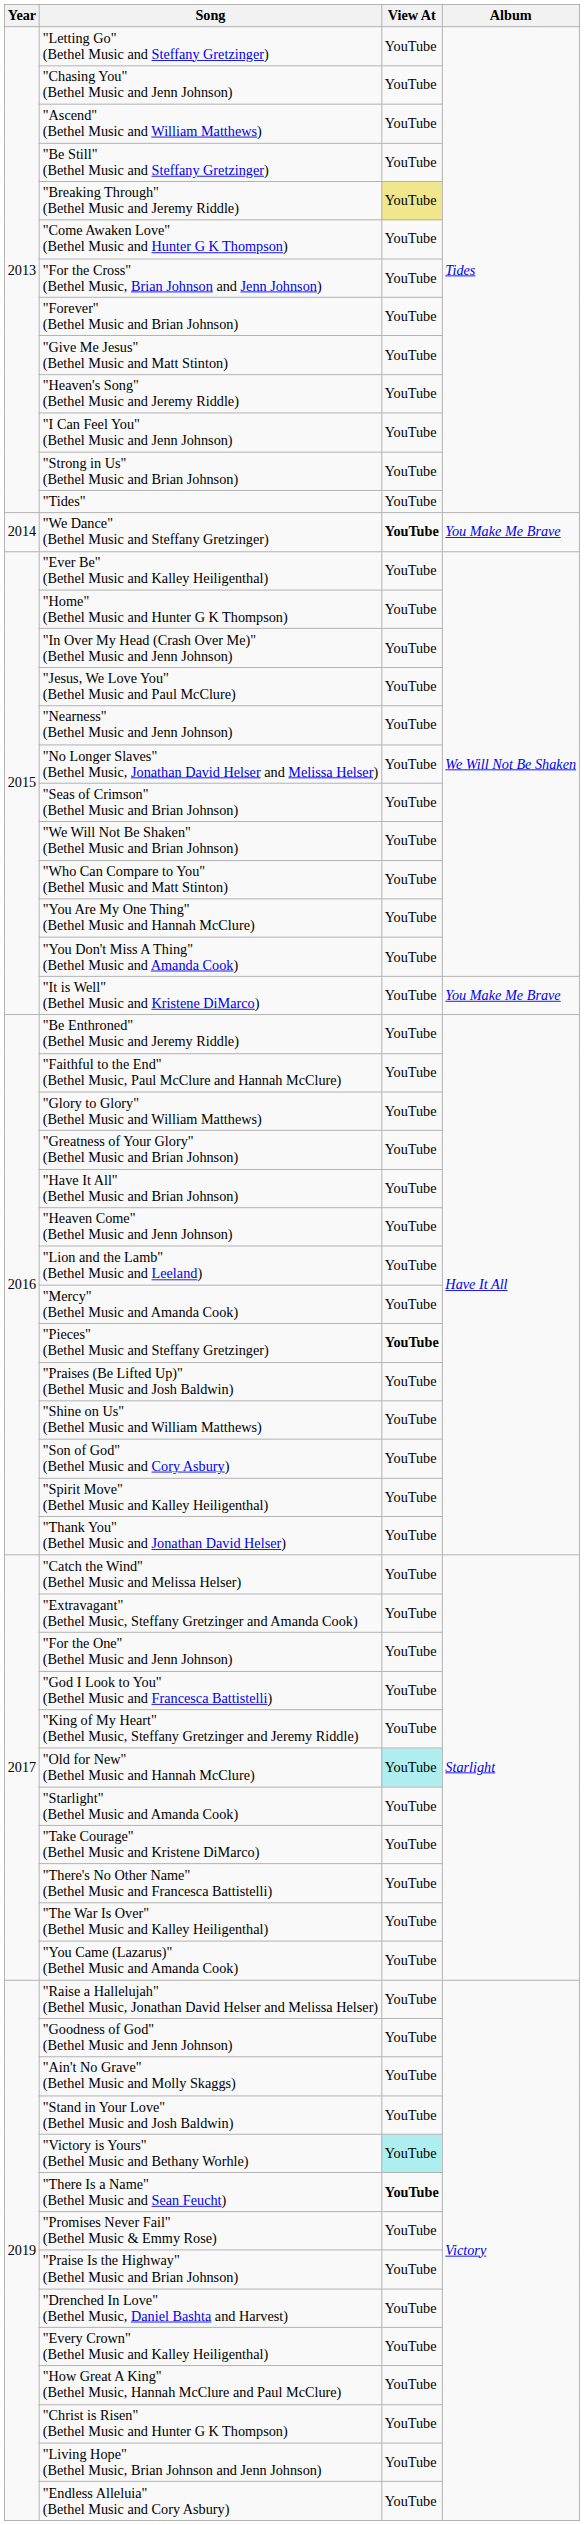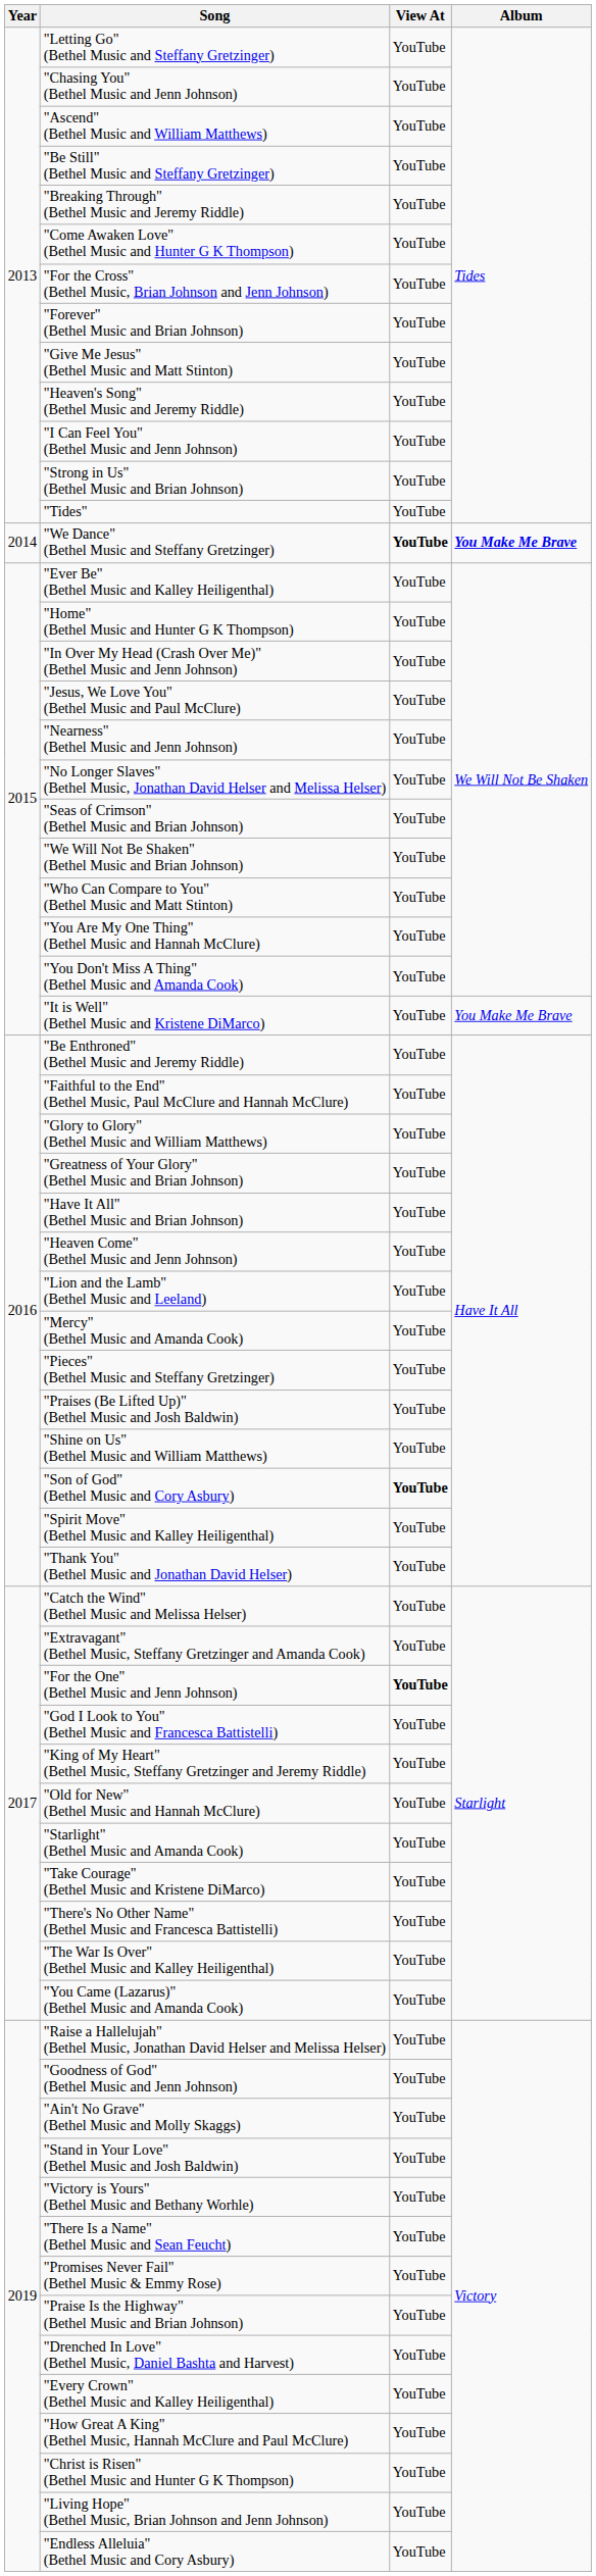"Breaking Through" (Bethel Music and Jeremy Riddle) | View At: khaki background -> no background
"We Dance" (Bethel Music and Steffany Gretzinger) | Album: normal -> bold
"Pieces" (Bethel Music and Steffany Gretzinger) | View At: bold -> normal
"Son of God" (Bethel Music and Cory Asbury) | View At: normal -> bold
"For the One" (Bethel Music and Jenn Johnson) | View At: normal -> bold
"Old for New" (Bethel Music and Hannah McClure) | View At: paleturquoise background -> no background
"Victory is Yours" (Bethel Music and Bethany Worhle) | View At: paleturquoise background -> no background
"There Is a Name" (Bethel Music and Sean Feucht) | View At: bold -> normal
